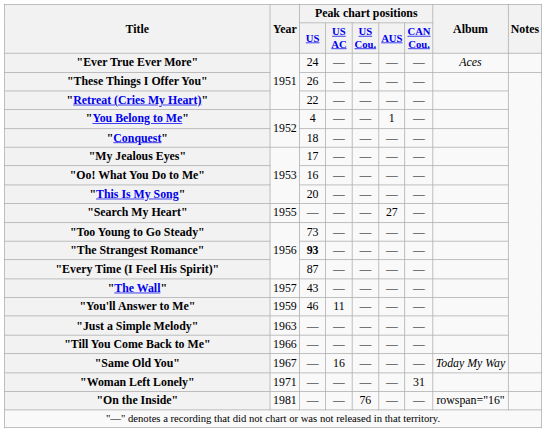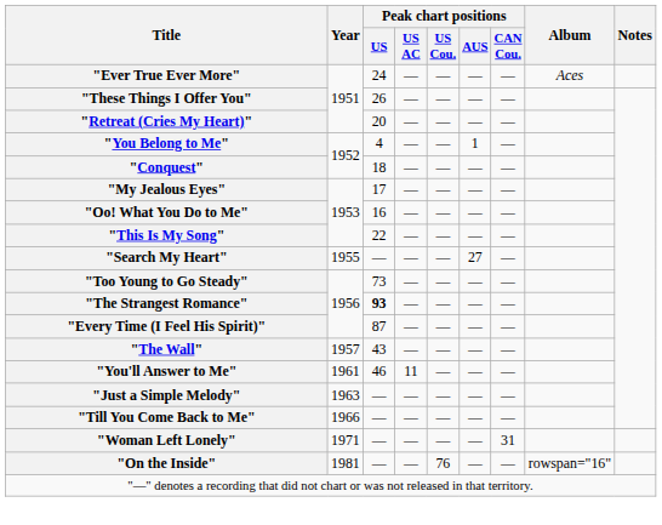"Retreat (Cries My Heart)" | Peak chart positions / US: 22 -> 20
"This Is My Song" | Peak chart positions / US: 20 -> 22
"You'll Answer to Me" | Year: 1959 -> 1961
- row: "Same Old You" | 1967 | — | 16 | — | — | — | Today My Way
